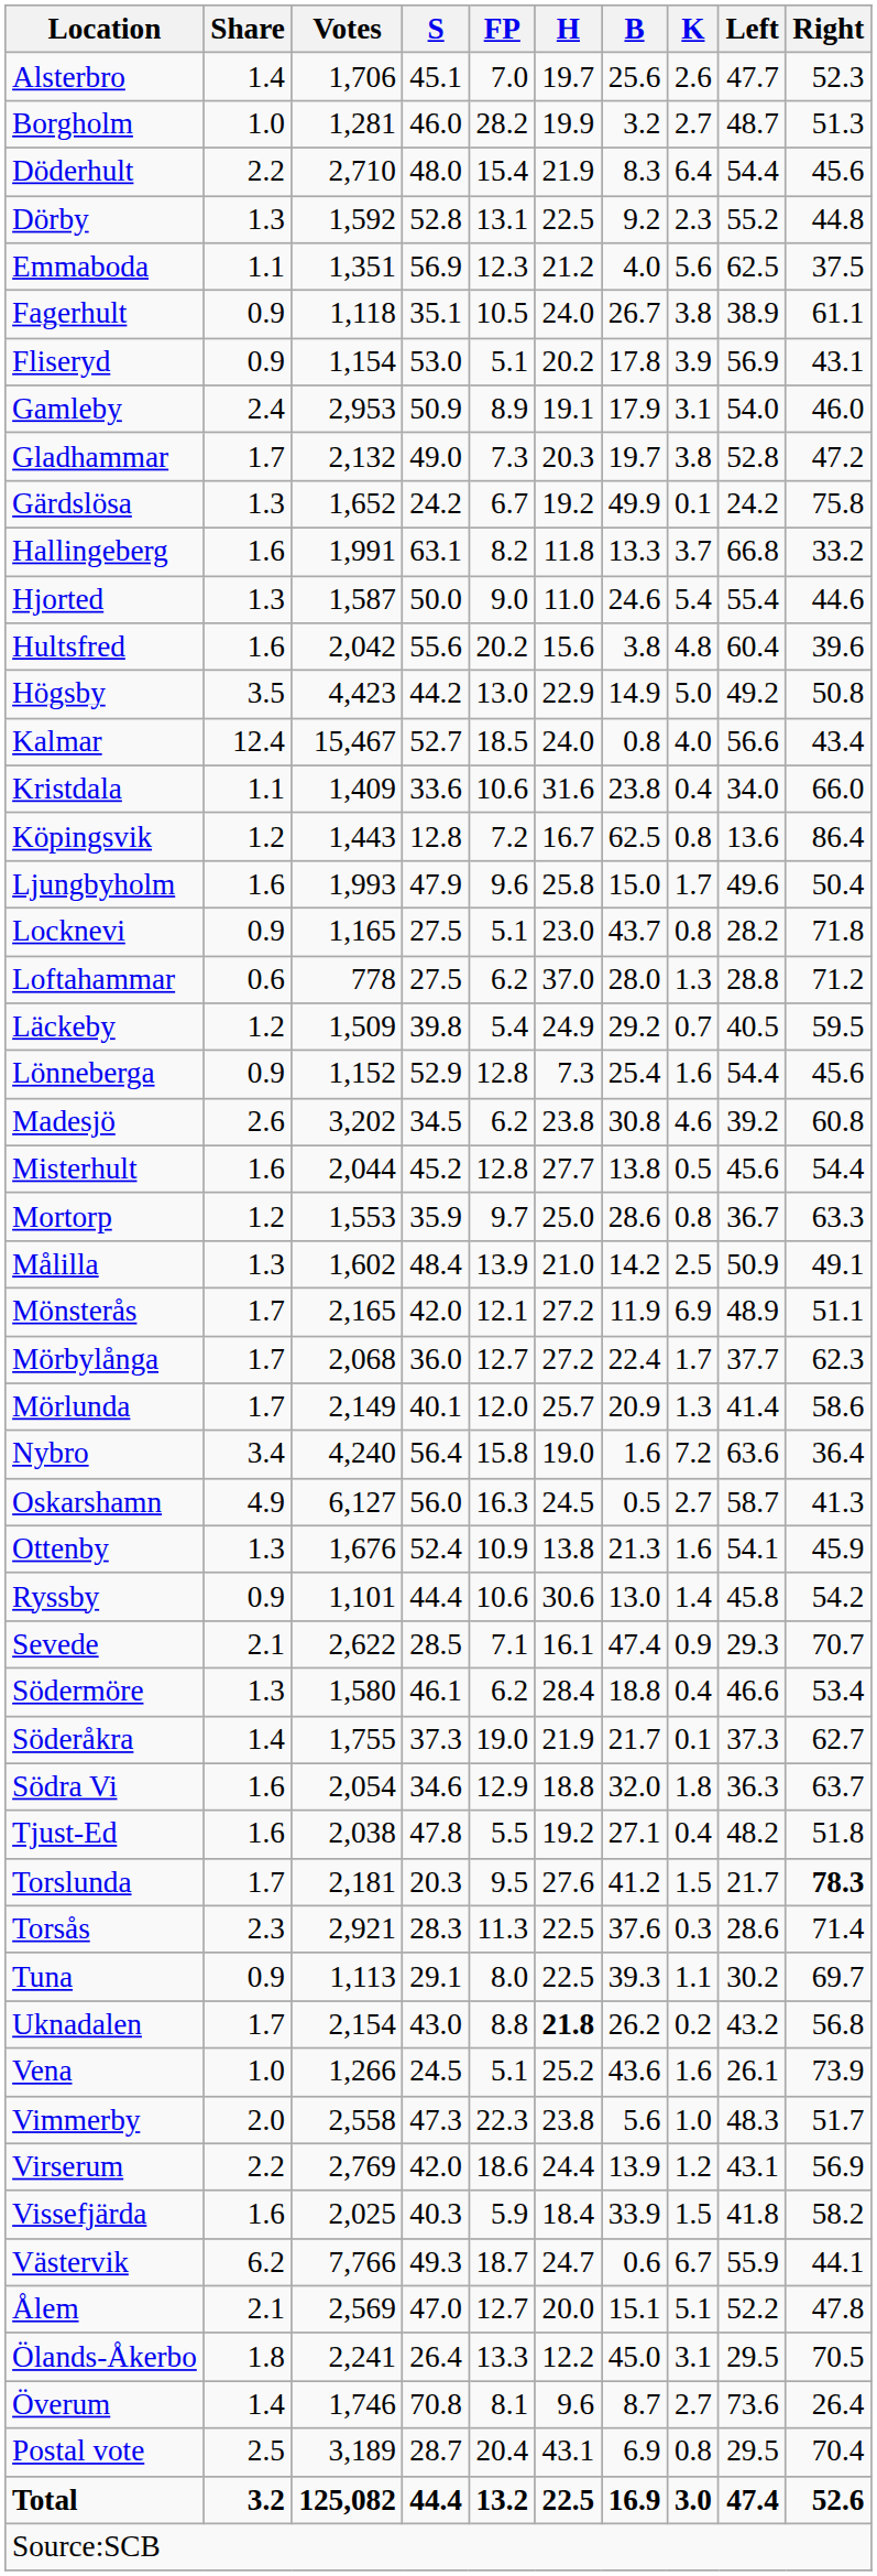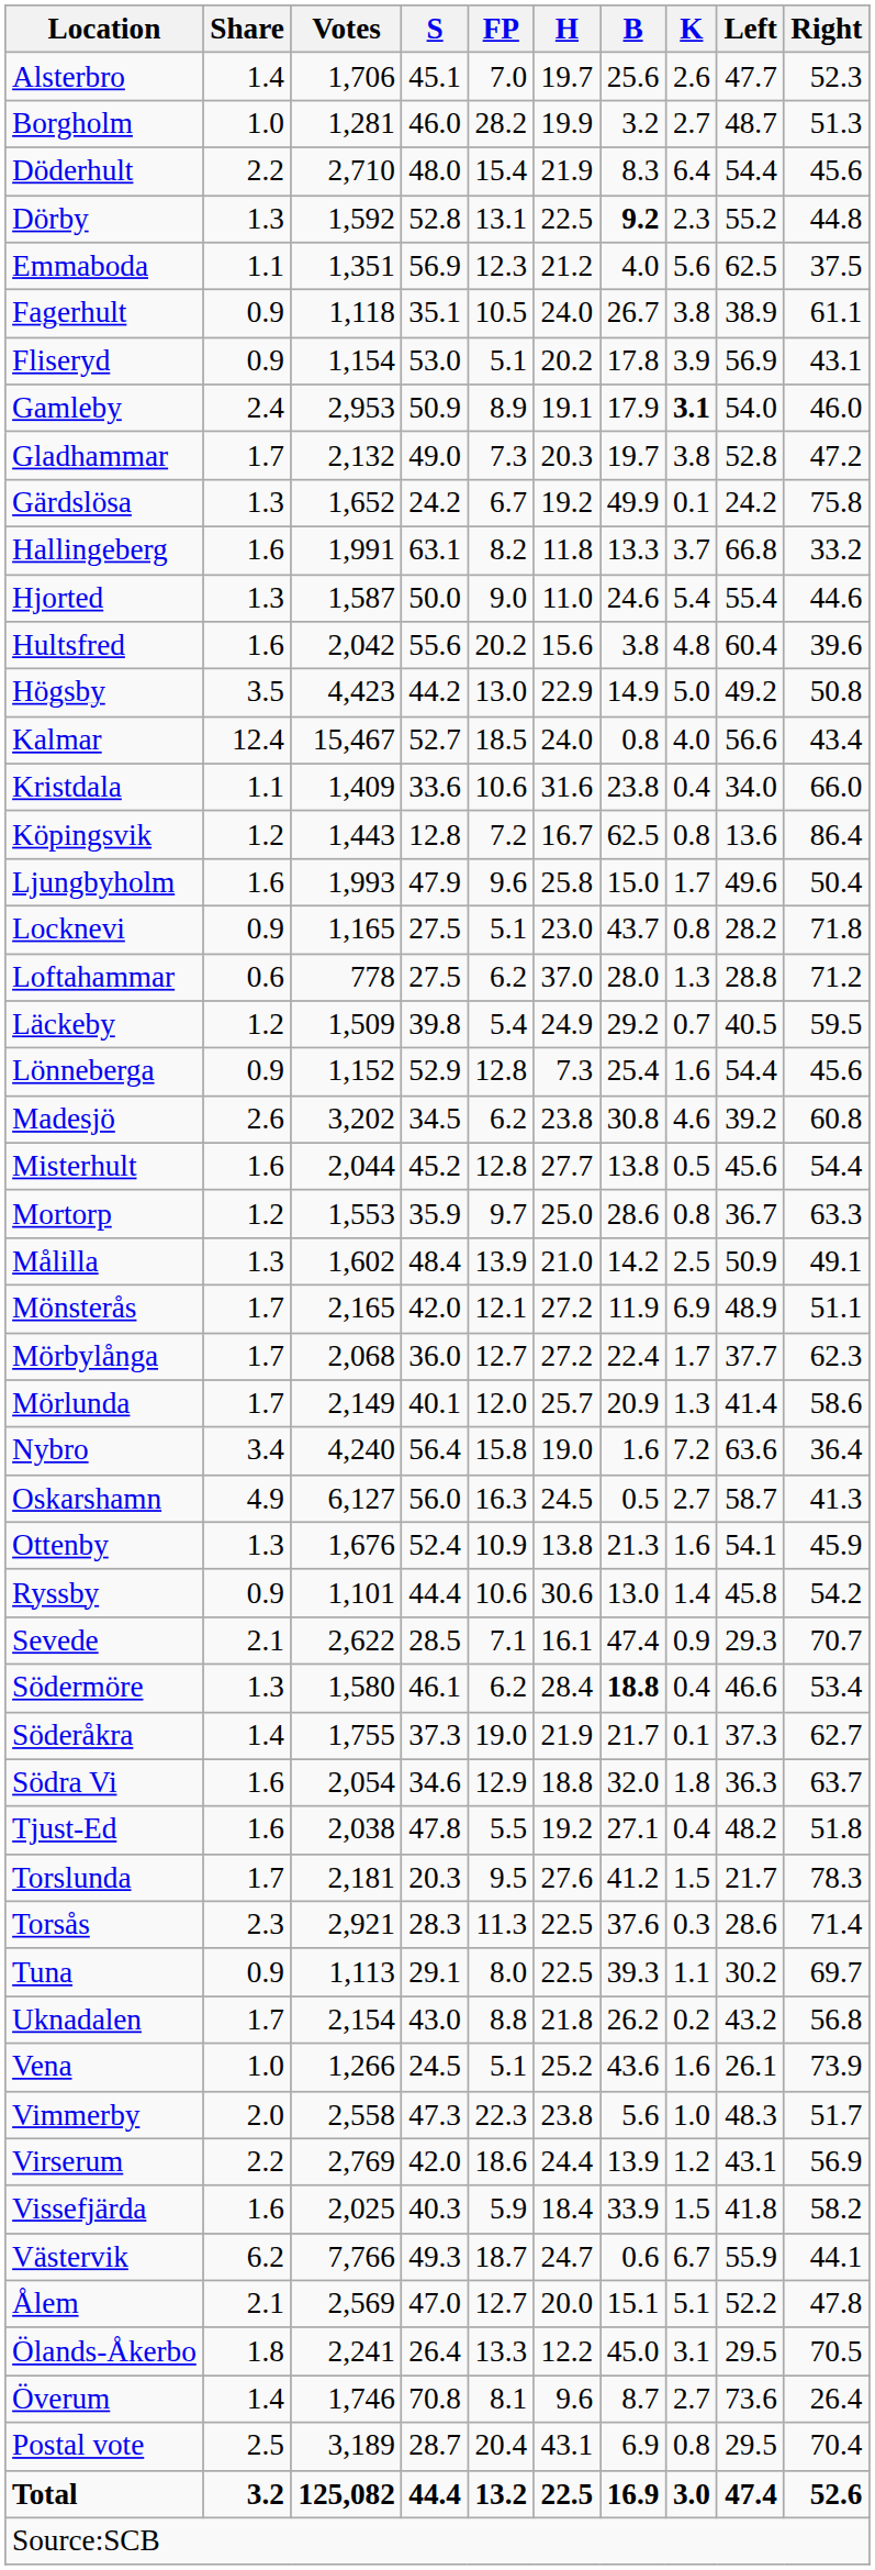Dörby | B: normal -> bold
Gamleby | K: normal -> bold
Södermöre | B: normal -> bold
Torslunda | Right: bold -> normal
Uknadalen | H: bold -> normal
